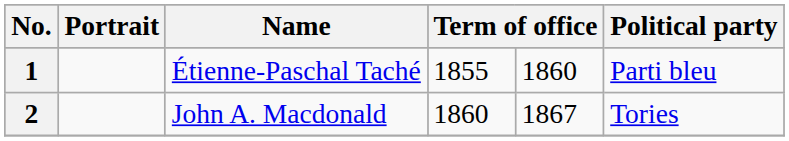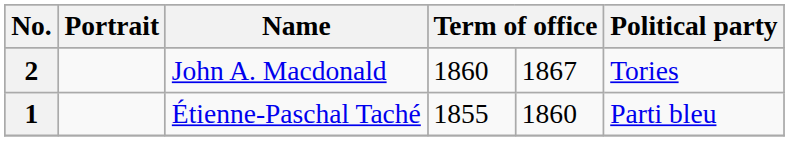rows swapped: 1 <-> 2
